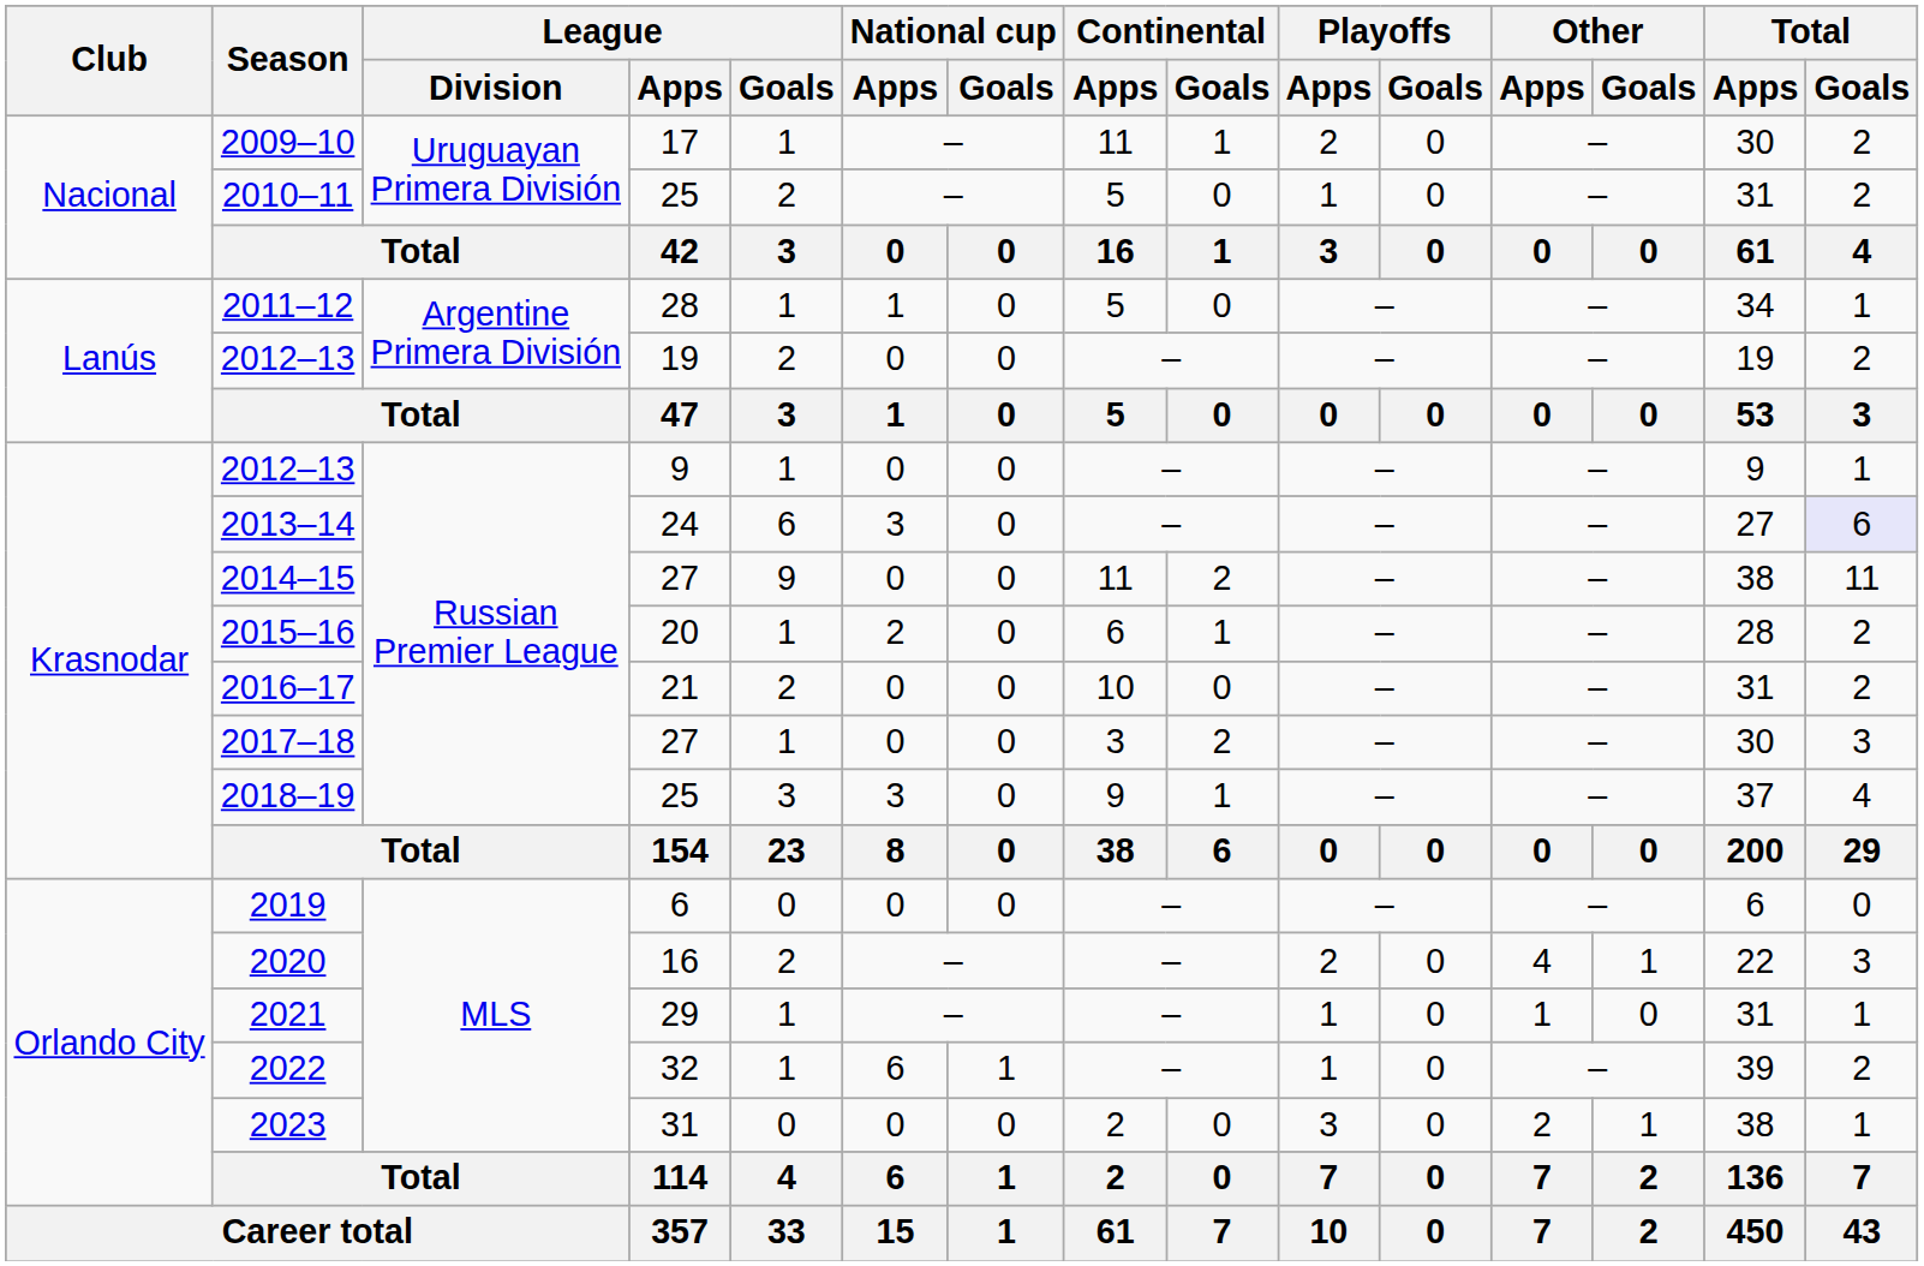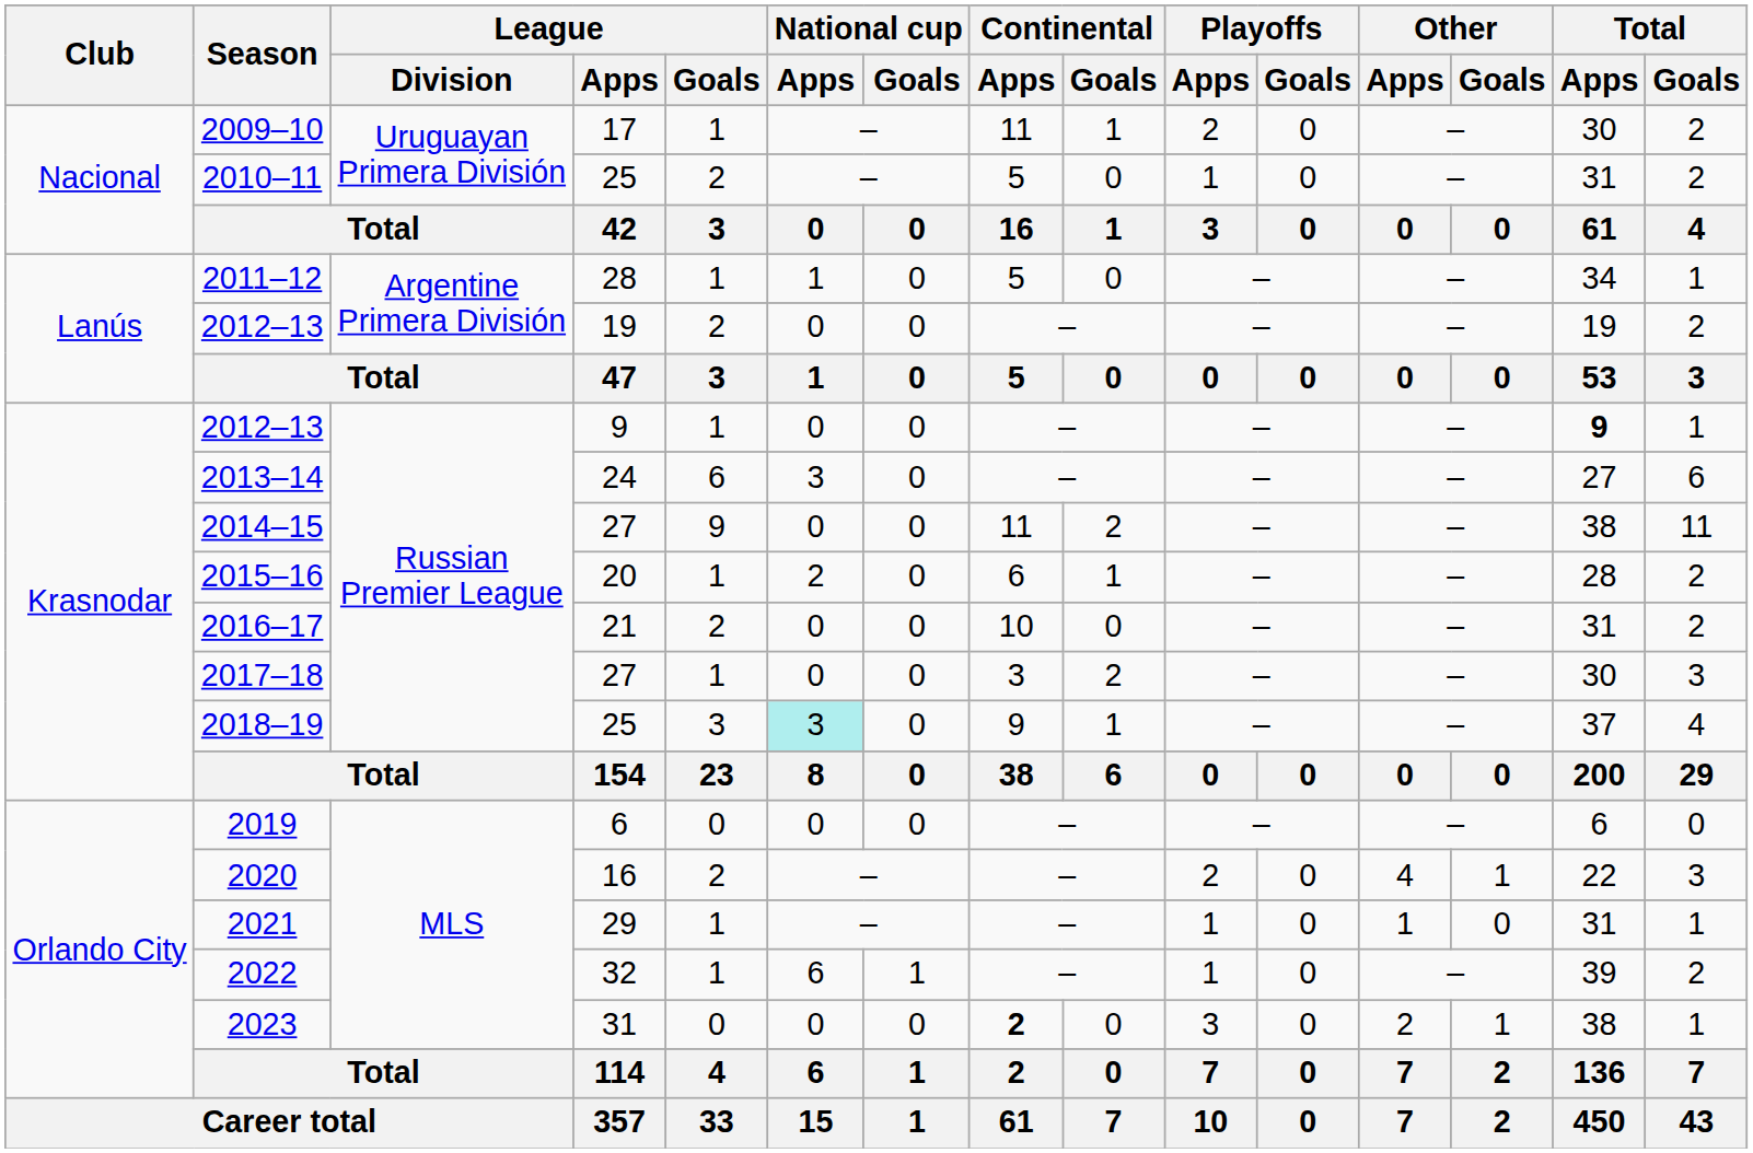2012–13 / 9 | Total / Apps: normal -> bold
2013–14 | Total / Goals: lavender background -> no background
2018–19 | National cup / Apps: no background -> paleturquoise background
2023 | Continental / Apps: normal -> bold
